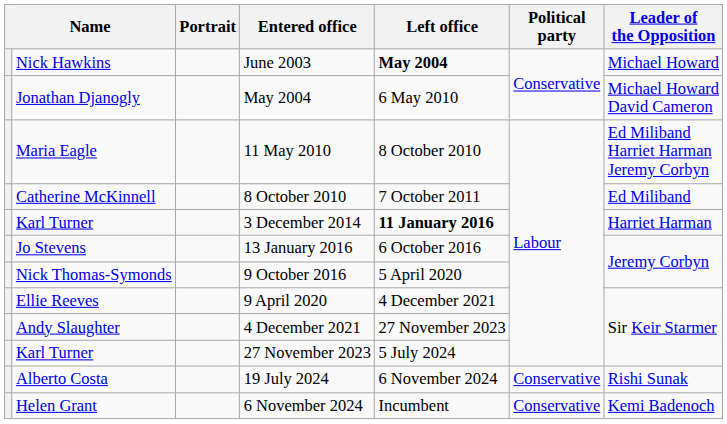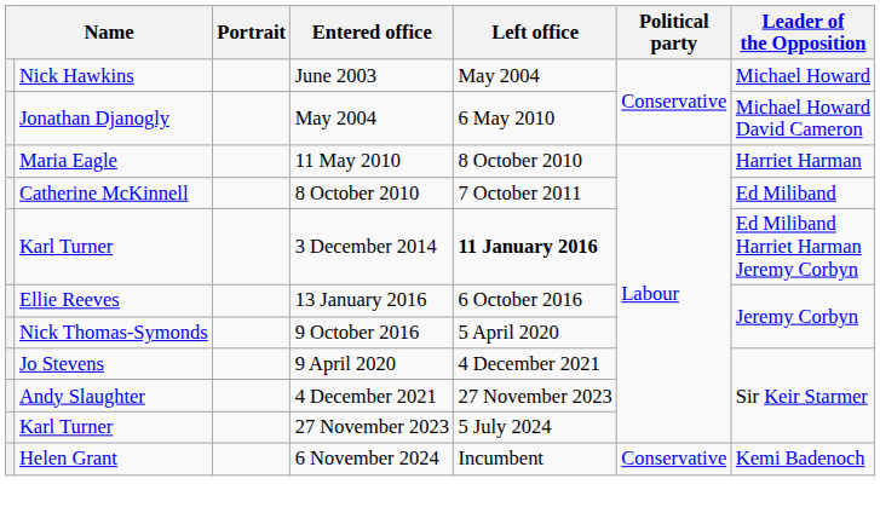June 2003 | Left office: bold -> normal
11 May 2010 | Leader of the Opposition: Ed Miliband Harriet Harman Jeremy Corbyn -> Harriet Harman
3 December 2014 | Leader of the Opposition: Harriet Harman -> Ed Miliband Harriet Harman Jeremy Corbyn
13 January 2016 | column 2: Jo Stevens -> Ellie Reeves
9 April 2020 | column 2: Ellie Reeves -> Jo Stevens
- row: Alberto Costa | 19 July 2024 | 6 November 2024 | Conservative | Rishi Sunak
